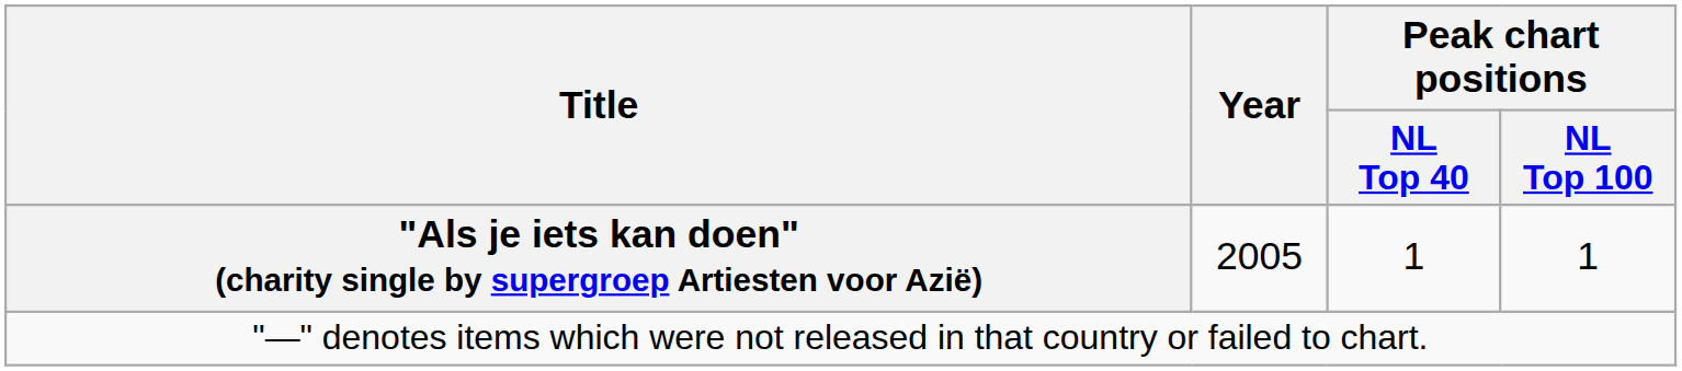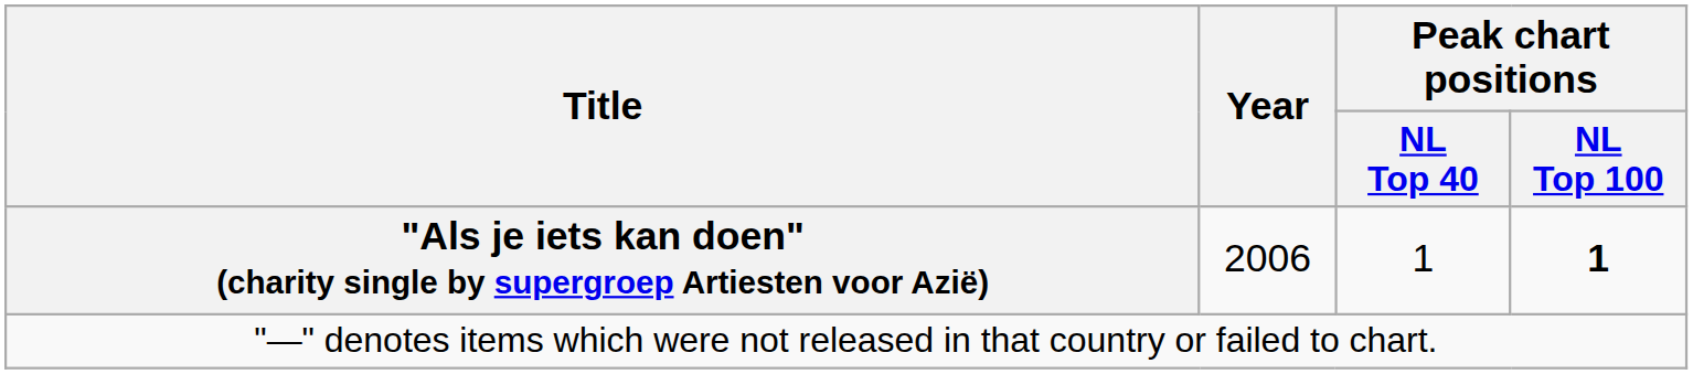row 3 | Year: 2005 -> 2006
row 3 | Peak chart positions / NL Top 100: normal -> bold
